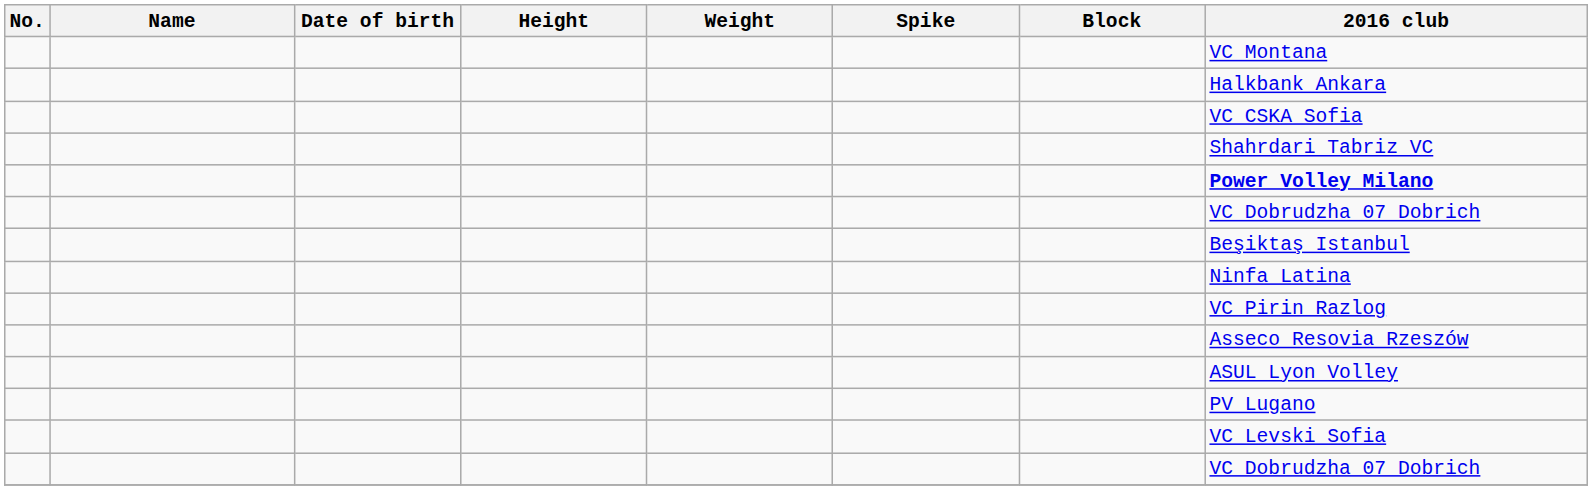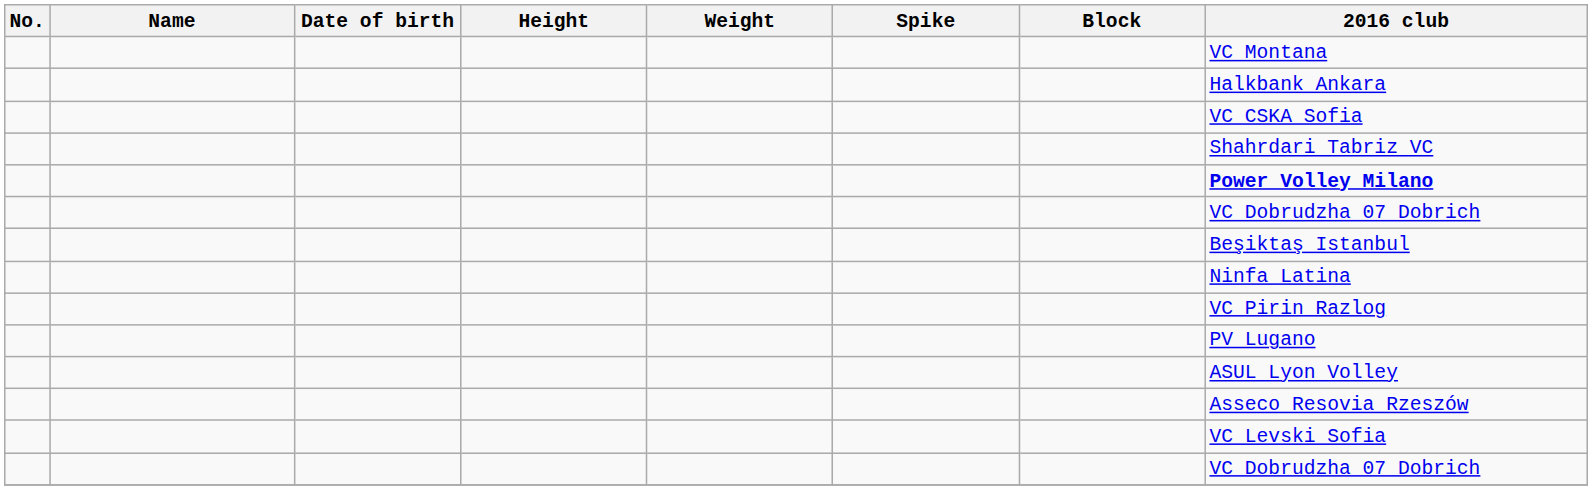row 11 | 2016 club: Asseco Resovia Rzeszów -> PV Lugano
row 13 | 2016 club: PV Lugano -> Asseco Resovia Rzeszów
